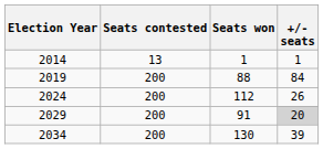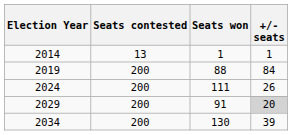2024 | Seats won: 112 -> 111
